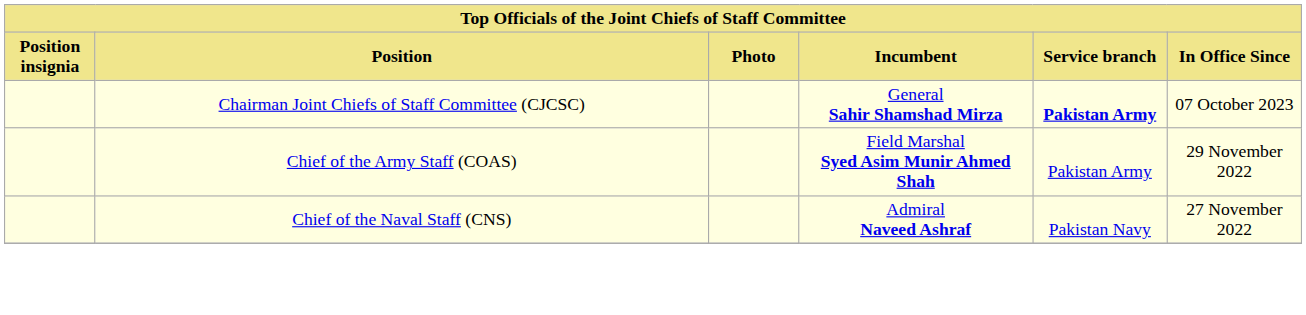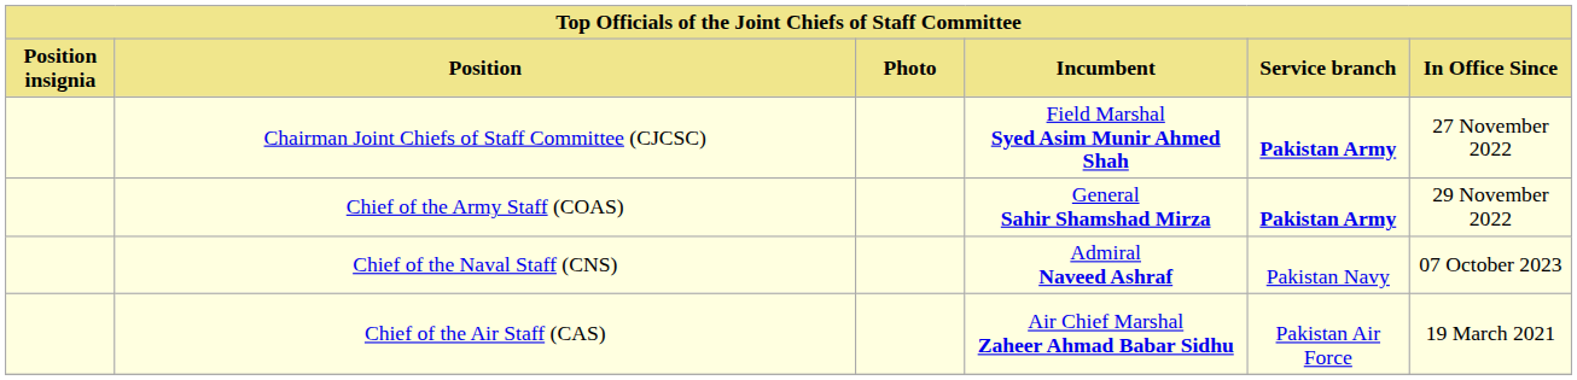Chairman Joint Chiefs of Staff Committee (CJCSC) | Incumbent: General Sahir Shamshad Mirza -> Field Marshal Syed Asim Munir Ahmed Shah
Chairman Joint Chiefs of Staff Committee (CJCSC) | In Office Since: 07 October 2023 -> 27 November 2022
Chief of the Army Staff (COAS) | Incumbent: Field Marshal Syed Asim Munir Ahmed Shah -> General Sahir Shamshad Mirza
Chief of the Army Staff (COAS) | Service branch: normal -> bold
Chief of the Naval Staff (CNS) | In Office Since: 27 November 2022 -> 07 October 2023
+ row: Chief of the Air Staff (CAS) | Air Chief Marshal Zaheer Ahmad Babar Sidhu | Pakistan Air Force | 19 March 2021
